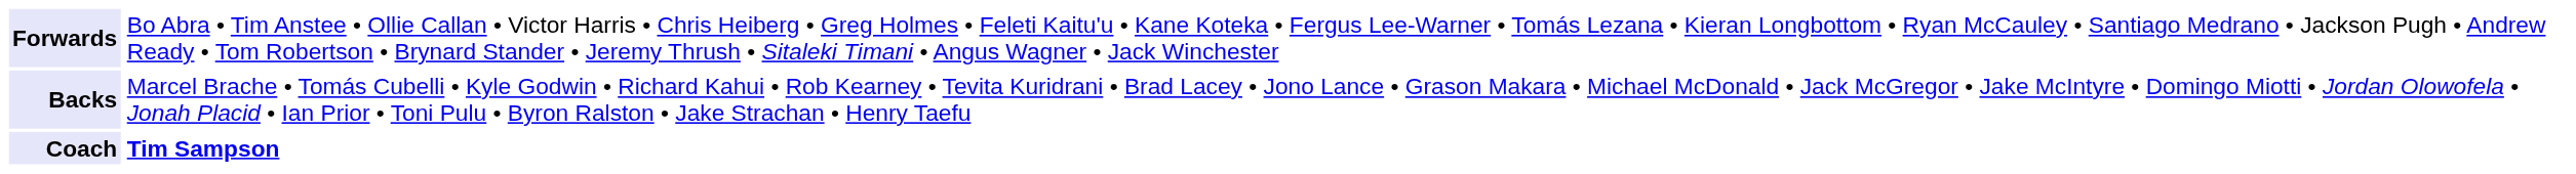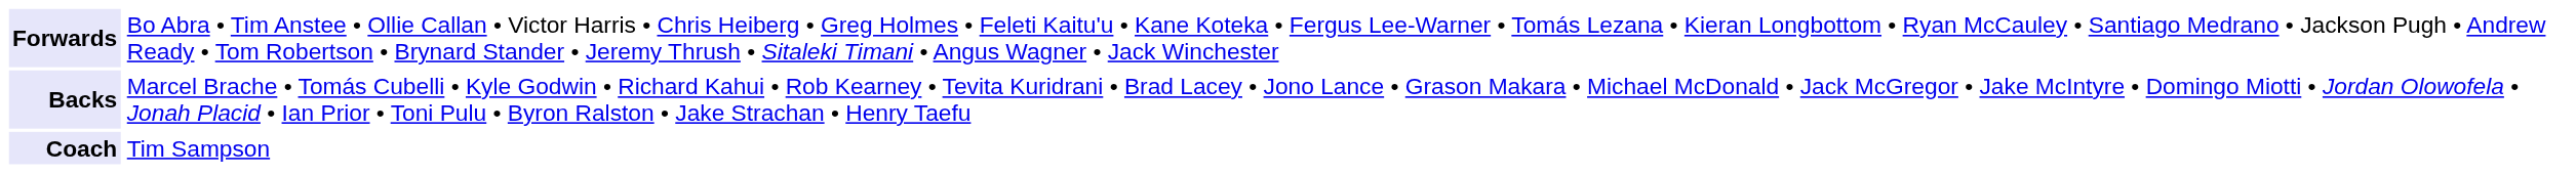Coach | column 2: bold -> normal
